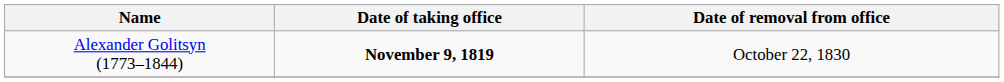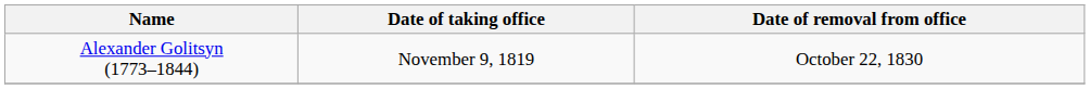Alexander Golitsyn (1773–1844) | Date of taking office: bold -> normal
